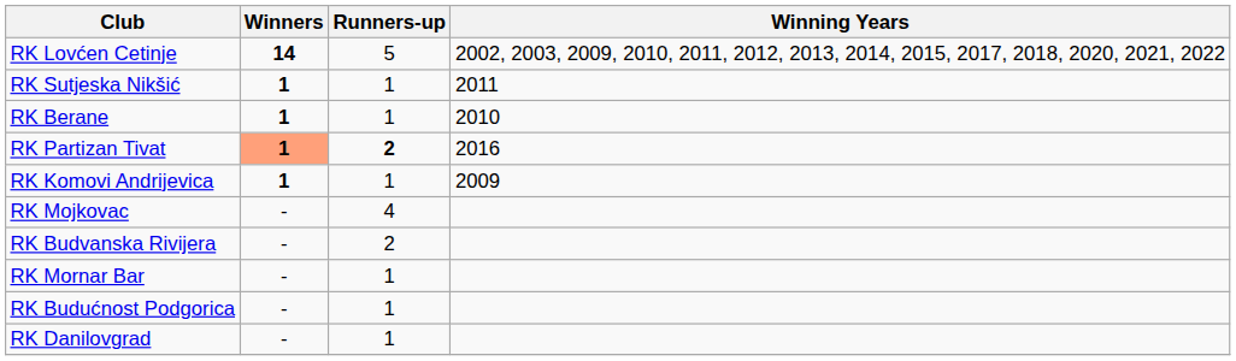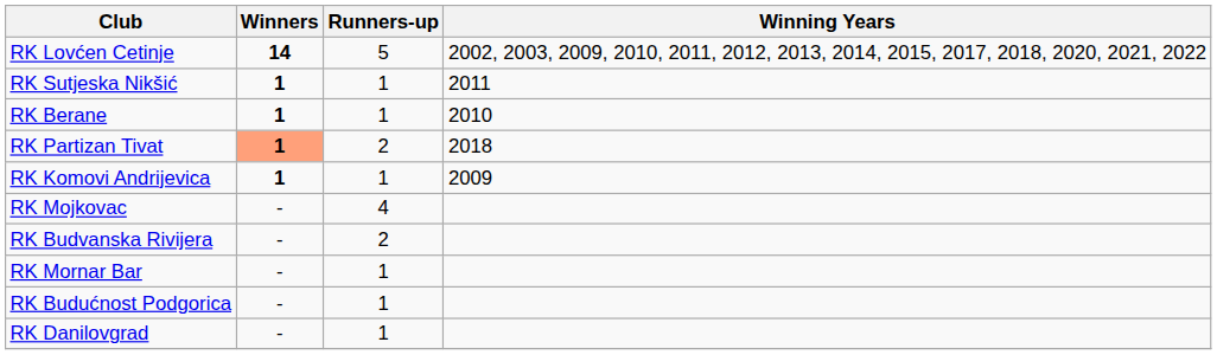RK Partizan Tivat | Runners-up: bold -> normal
RK Partizan Tivat | Winning Years: 2016 -> 2018
